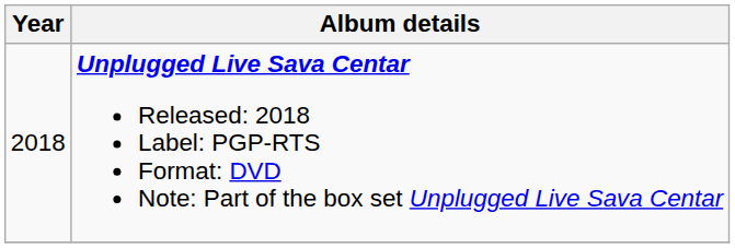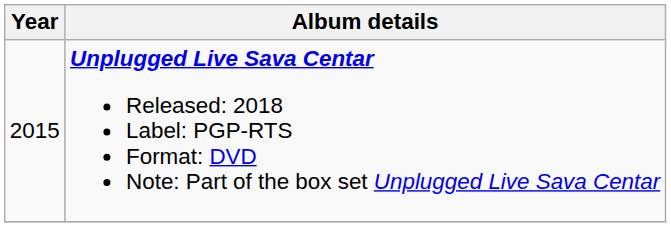row 2 | Year: 2018 -> 2015
